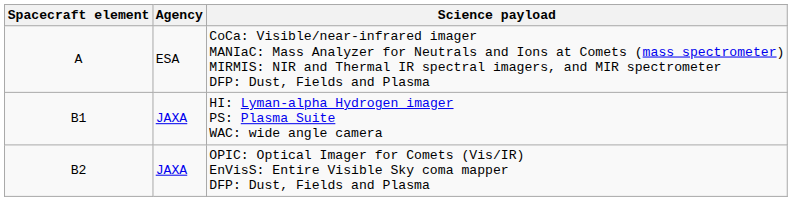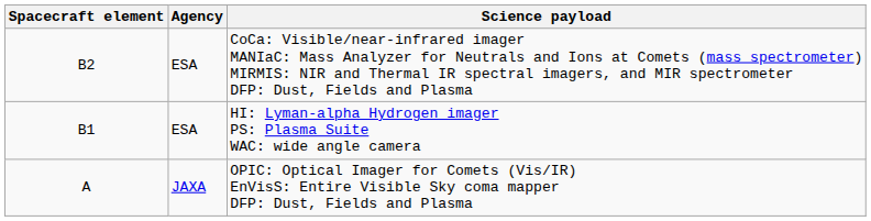row 2 | Spacecraft element: A -> B2
row 3 | Agency: JAXA -> ESA
row 4 | Spacecraft element: B2 -> A
